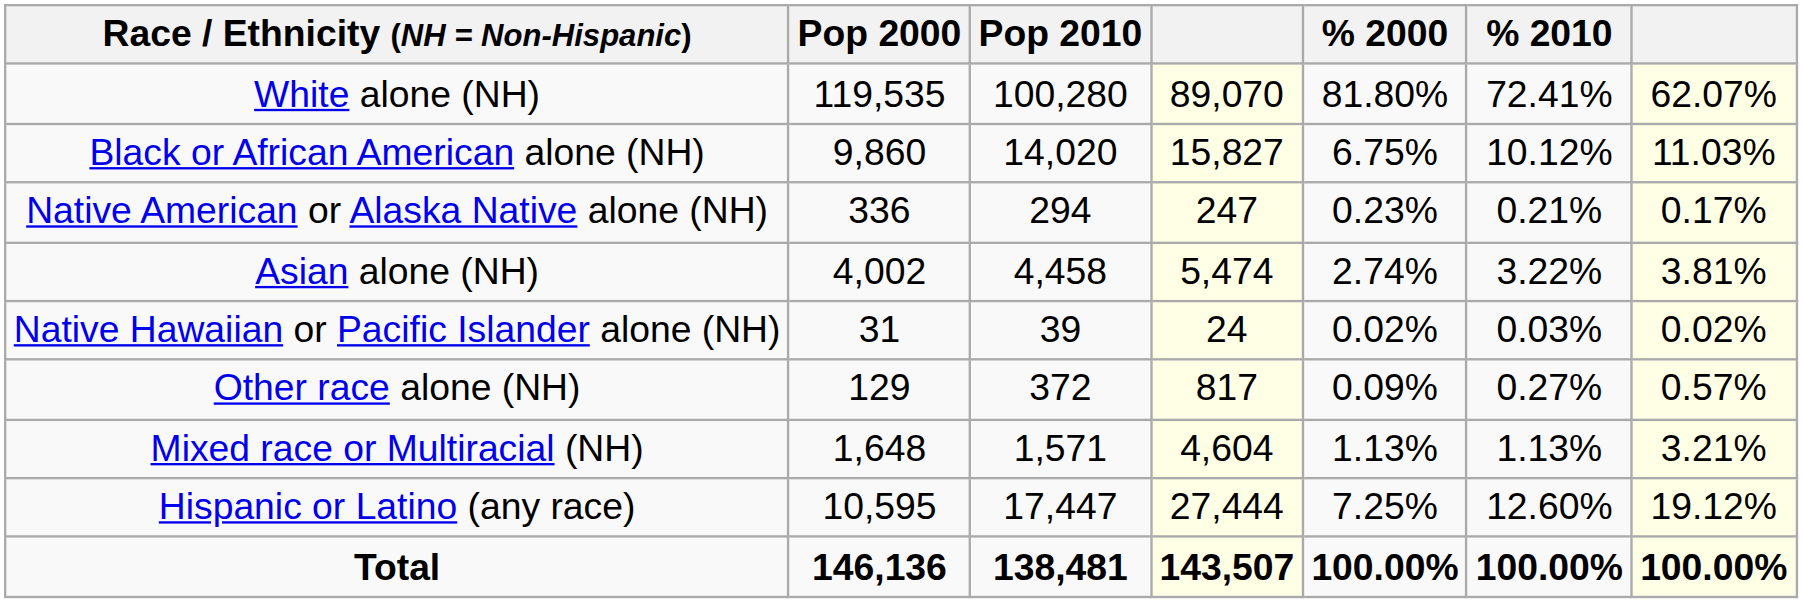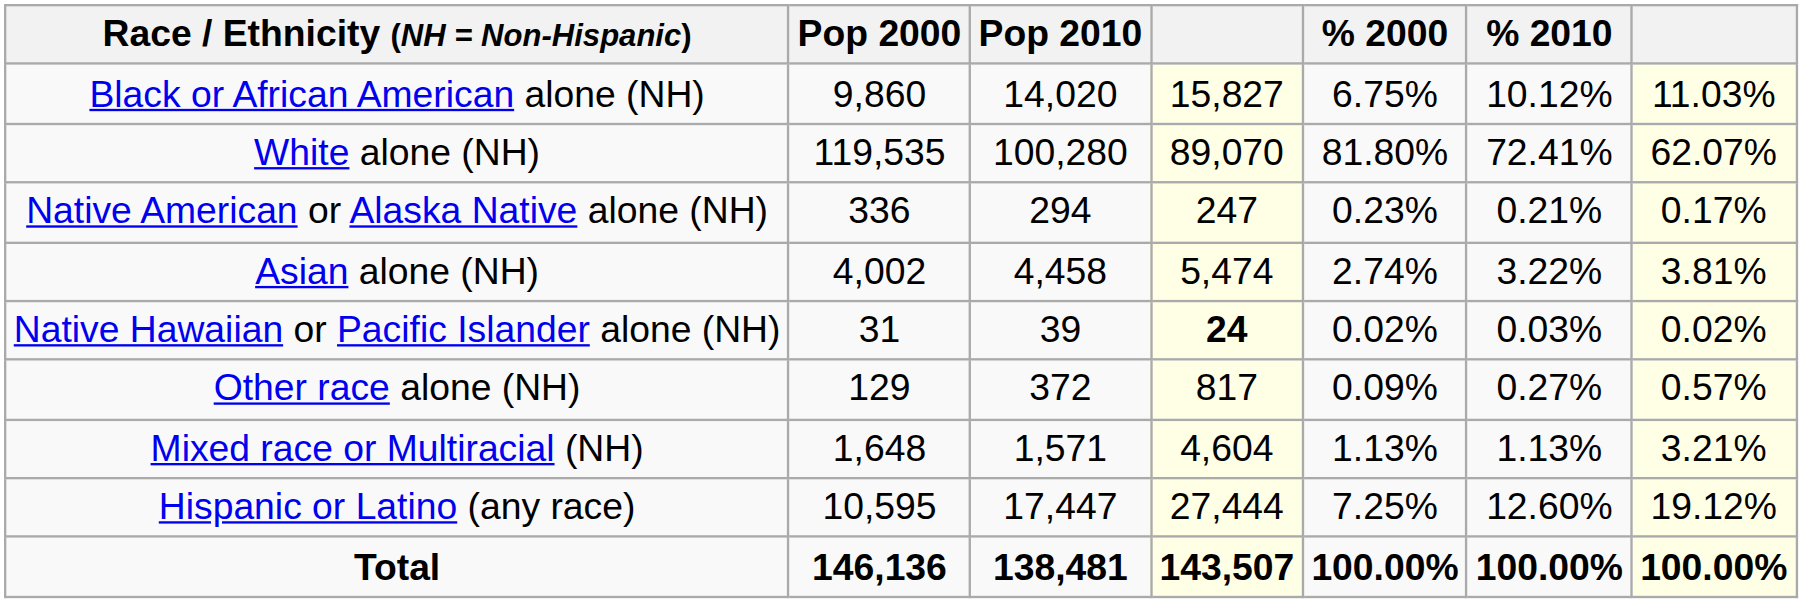rows swapped: White alone (NH) <-> Black or African American alone (NH)
Native Hawaiian or Pacific Islander alone (NH) | column 4: normal -> bold
